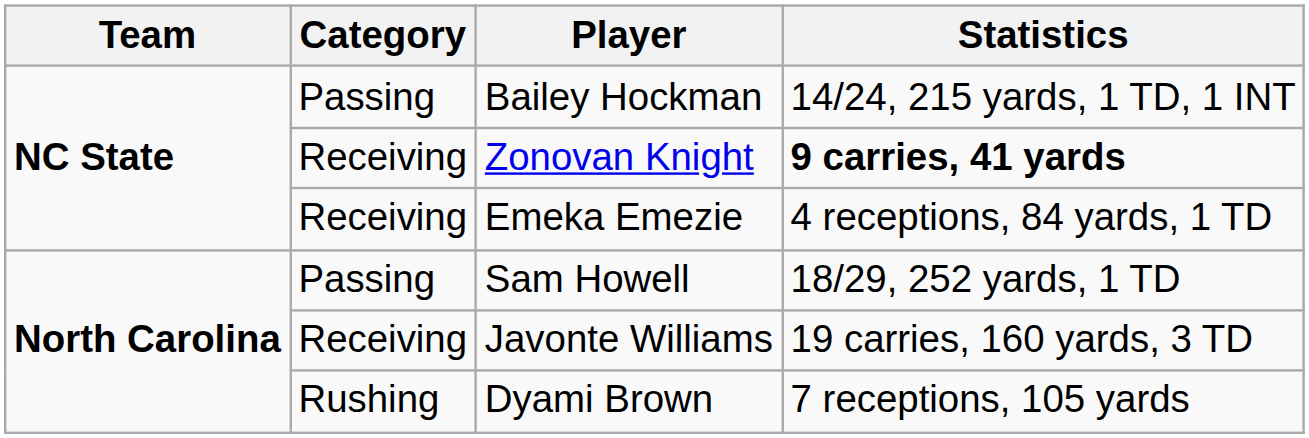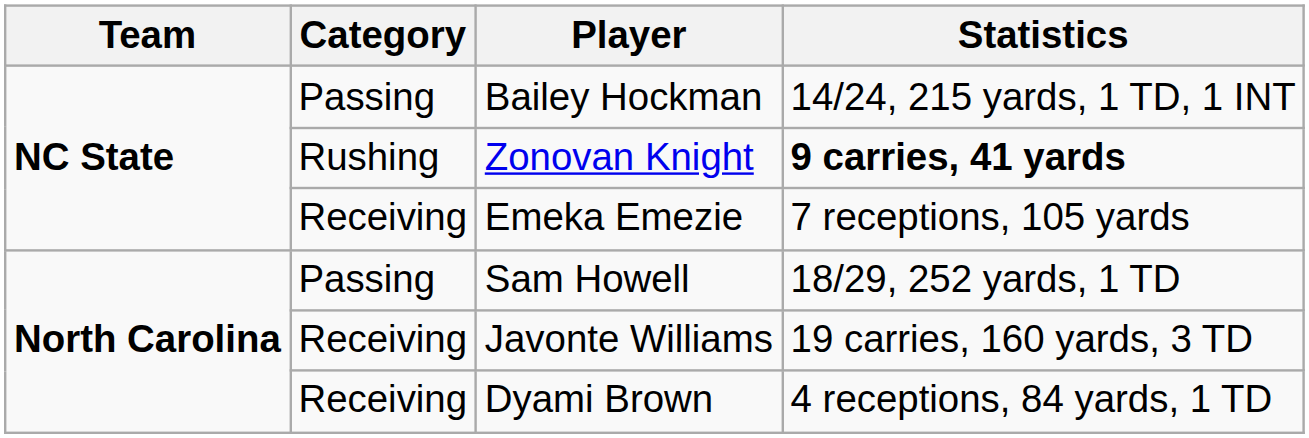Zonovan Knight | Category: Receiving -> Rushing
Emeka Emezie | Statistics: 4 receptions, 84 yards, 1 TD -> 7 receptions, 105 yards
Dyami Brown | Category: Rushing -> Receiving
Dyami Brown | Statistics: 7 receptions, 105 yards -> 4 receptions, 84 yards, 1 TD
